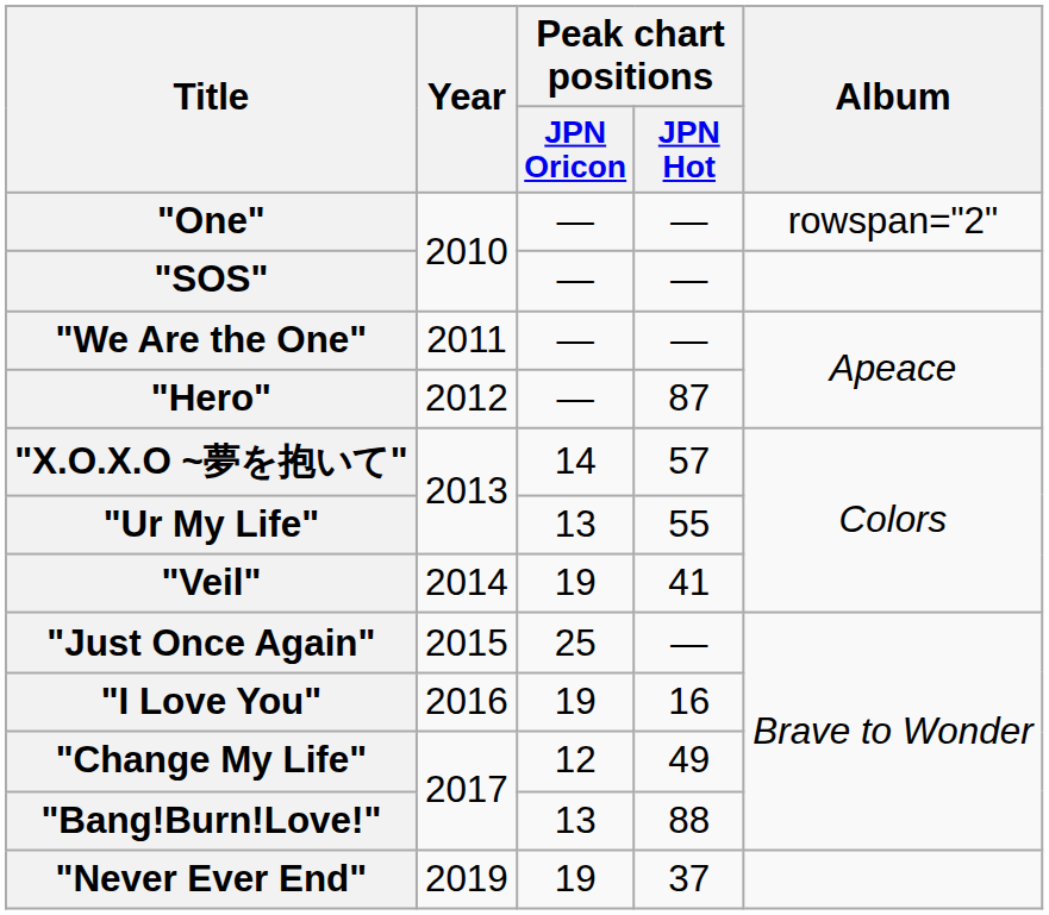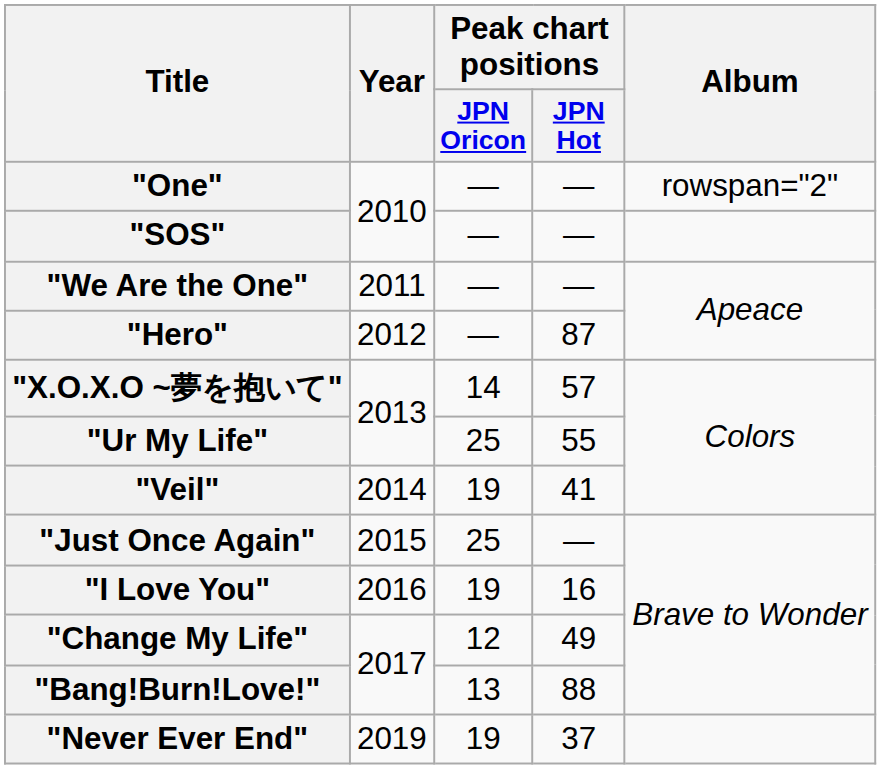"Ur My Life" | Peak chart positions / JPN Oricon: 13 -> 25
